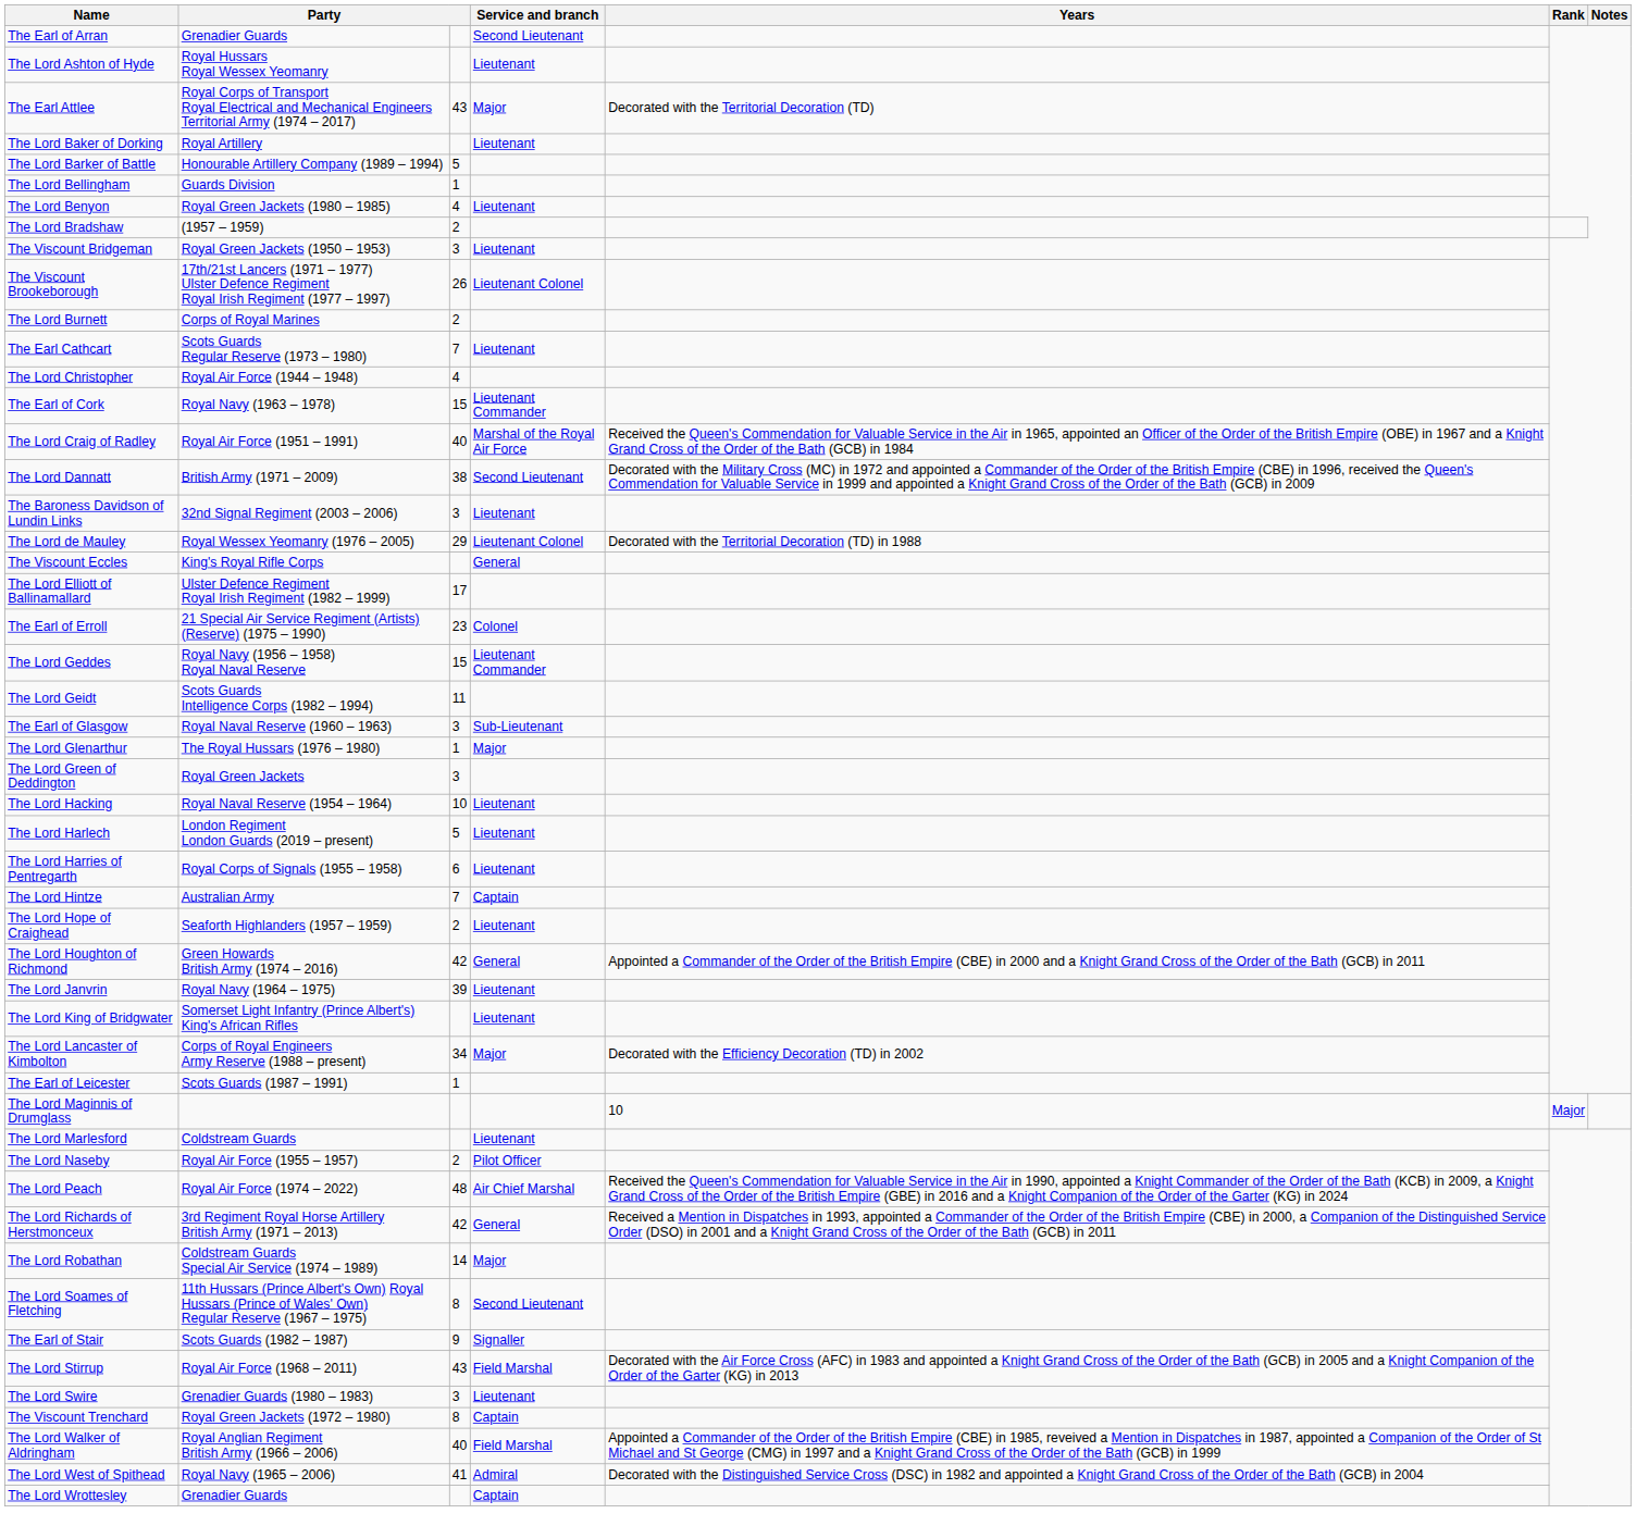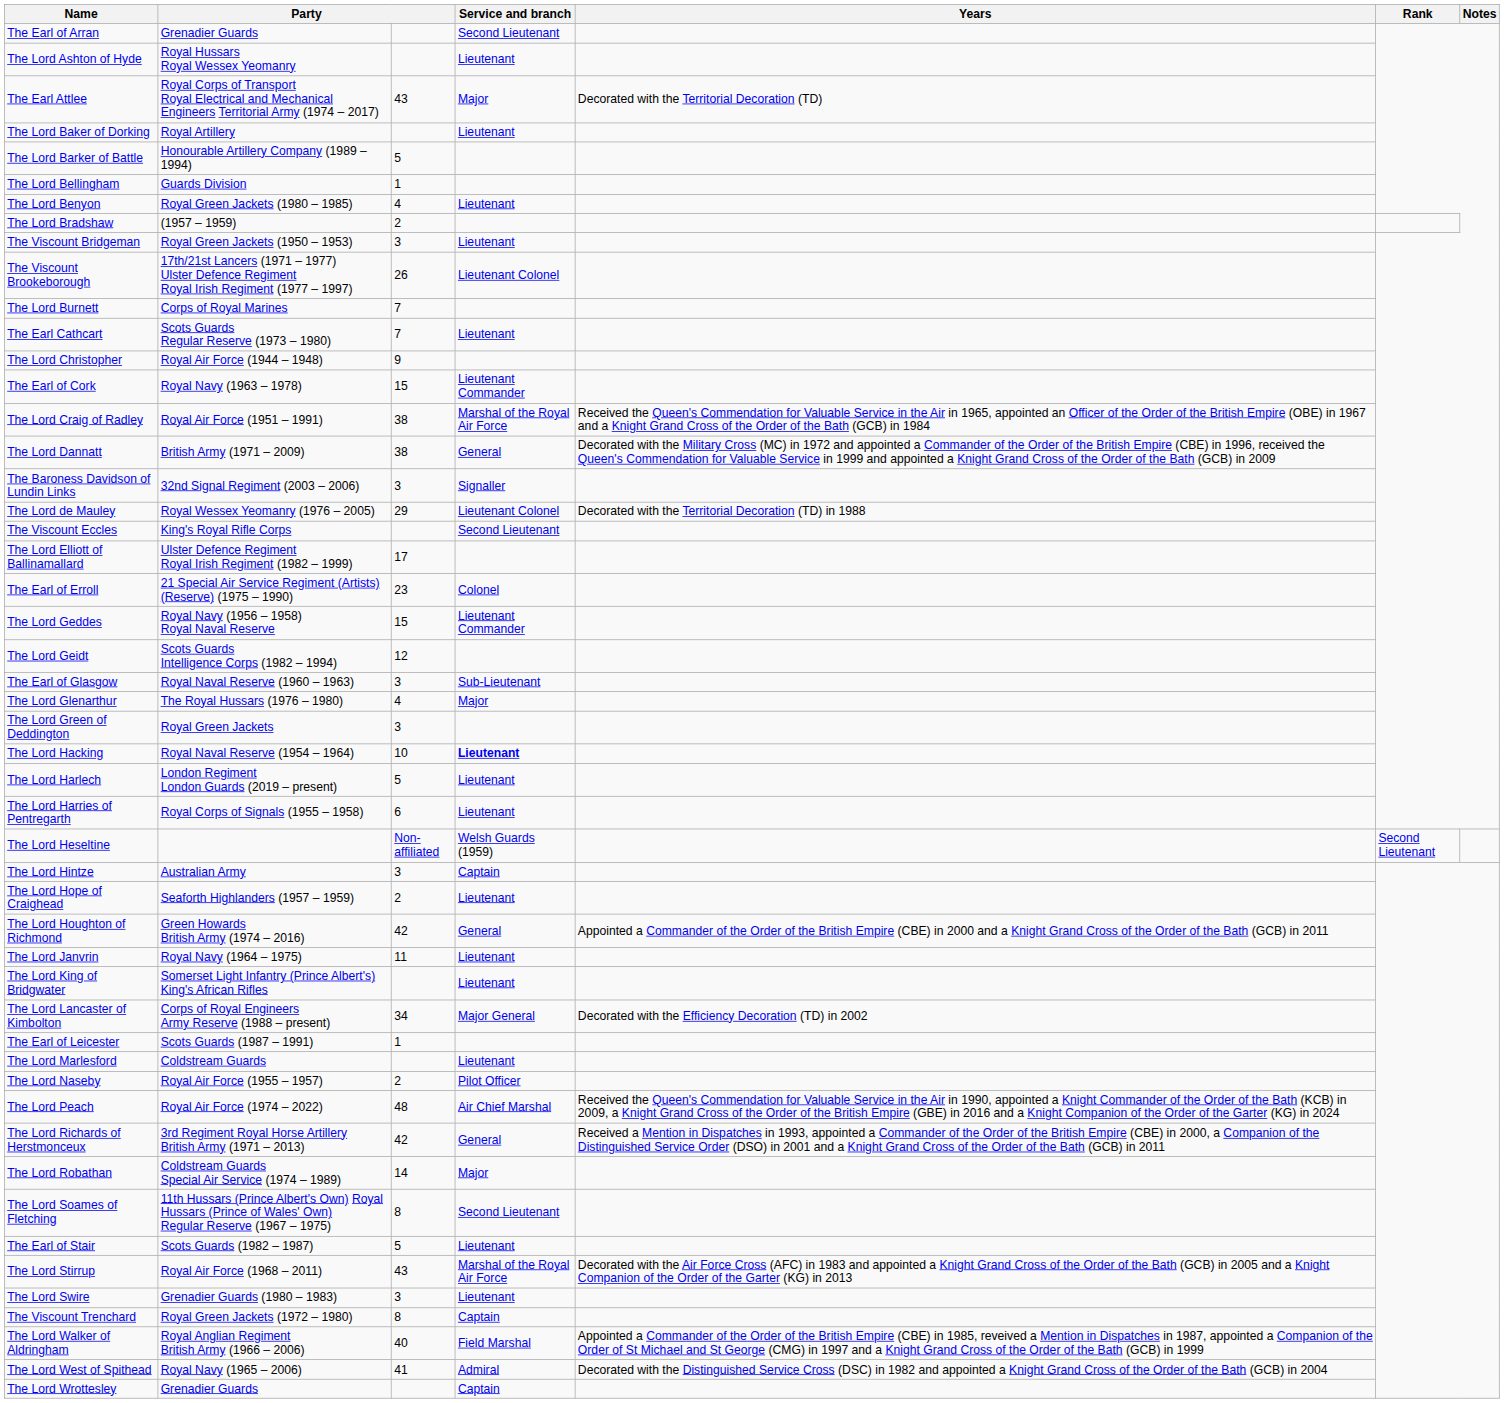The Lord Burnett | column 3: 2 -> 7
The Lord Christopher | column 3: 4 -> 9
The Lord Craig of Radley | column 3: 40 -> 38
The Lord Dannatt | Service and branch: Second Lieutenant -> General
The Baroness Davidson of Lundin Links | Service and branch: Lieutenant -> Signaller
The Viscount Eccles | Service and branch: General -> Second Lieutenant
The Lord Geidt | column 3: 11 -> 12
The Lord Glenarthur | column 3: 1 -> 4
The Lord Hacking | Service and branch: normal -> bold
+ row: The Lord Heseltine | Non-affiliated | Welsh Guards (1959) | Second Lieutenant
The Lord Hintze | column 3: 7 -> 3
The Lord Janvrin | column 3: 39 -> 11
The Lord Lancaster of Kimbolton | Service and branch: Major -> Major General
- row: The Lord Maginnis of Drumglass | 10 | Major
The Earl of Stair | column 3: 9 -> 5
The Earl of Stair | Service and branch: Signaller -> Lieutenant
The Lord Stirrup | Service and branch: Field Marshal -> Marshal of the Royal Air Force
